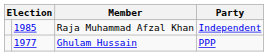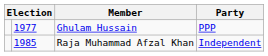rows swapped: Ghulam Hussain <-> Raja Muhammad Afzal Khan
